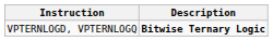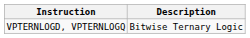VPTERNLOGD, VPTERNLOGQ | Description: bold -> normal
